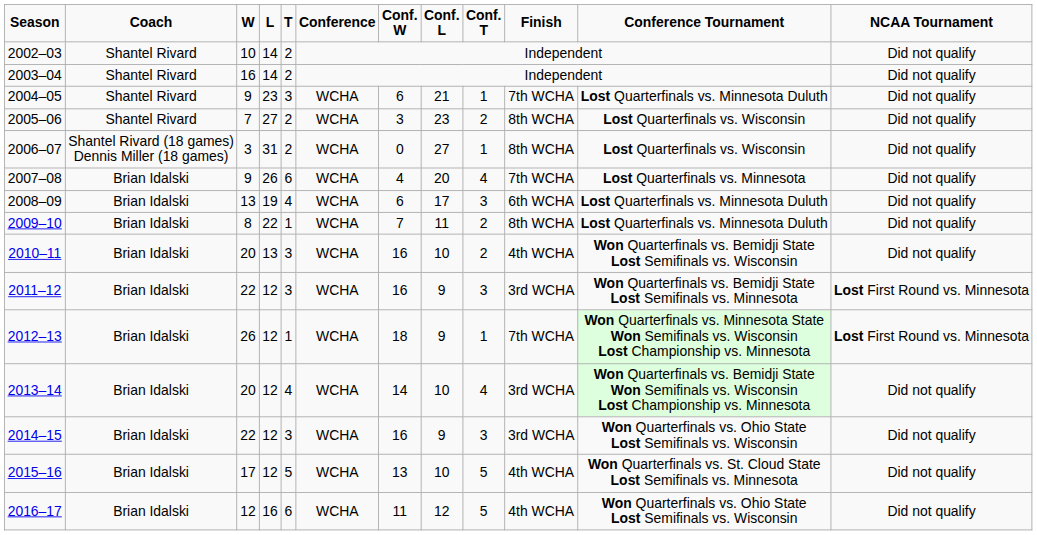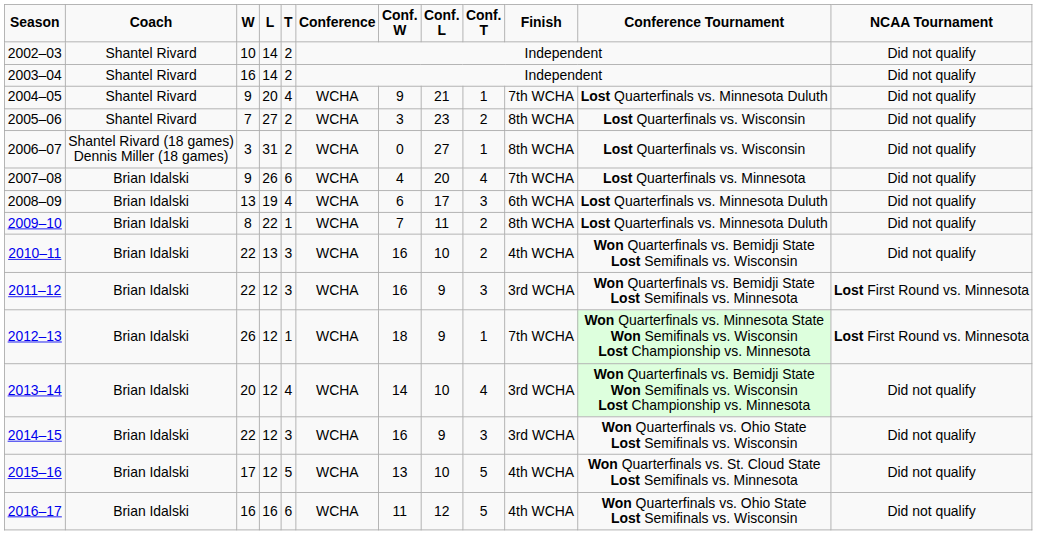2004–05 | L: 23 -> 20
2004–05 | T: 3 -> 4
2004–05 | Conf. W: 6 -> 9
2010–11 | W: 20 -> 22
2016–17 | W: 12 -> 16
